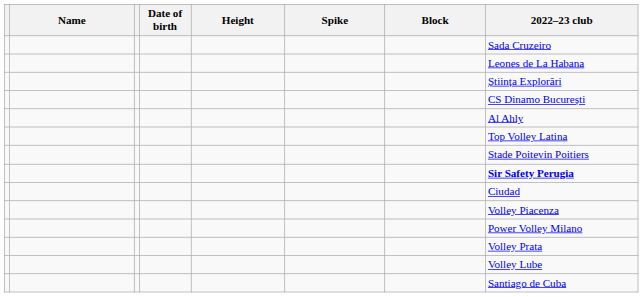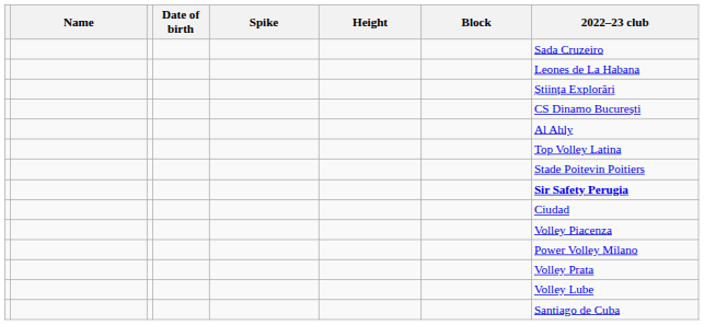columns swapped: Height <-> Spike
